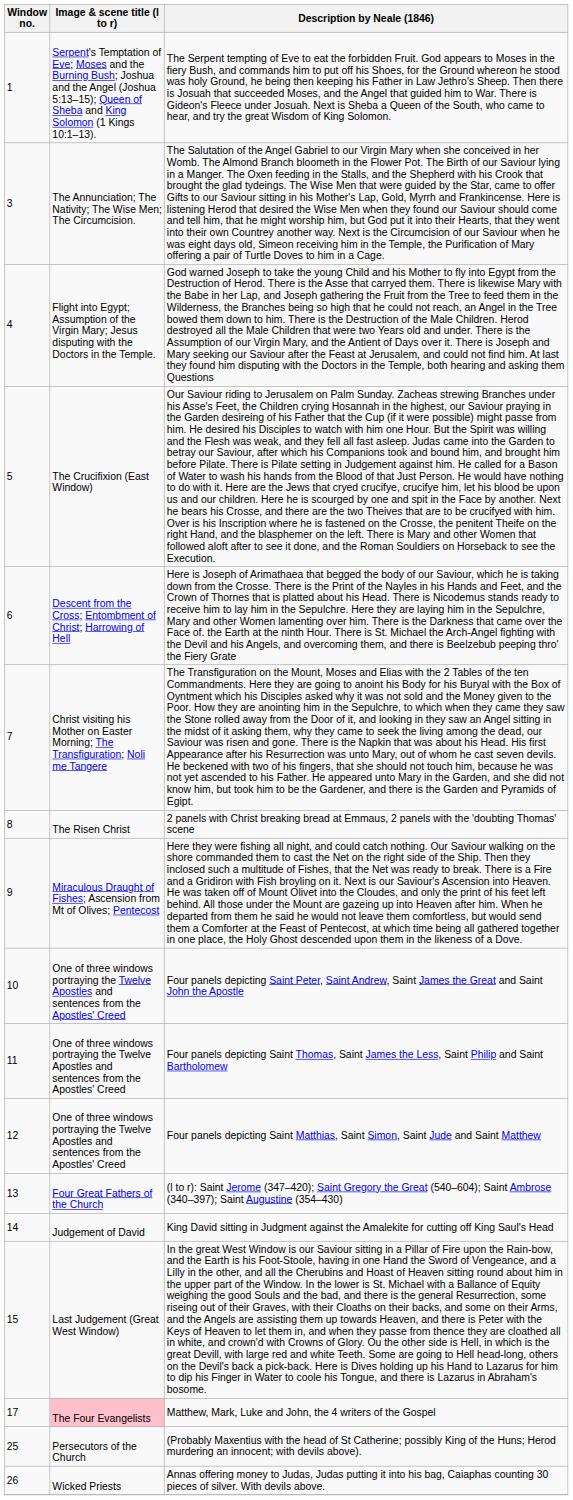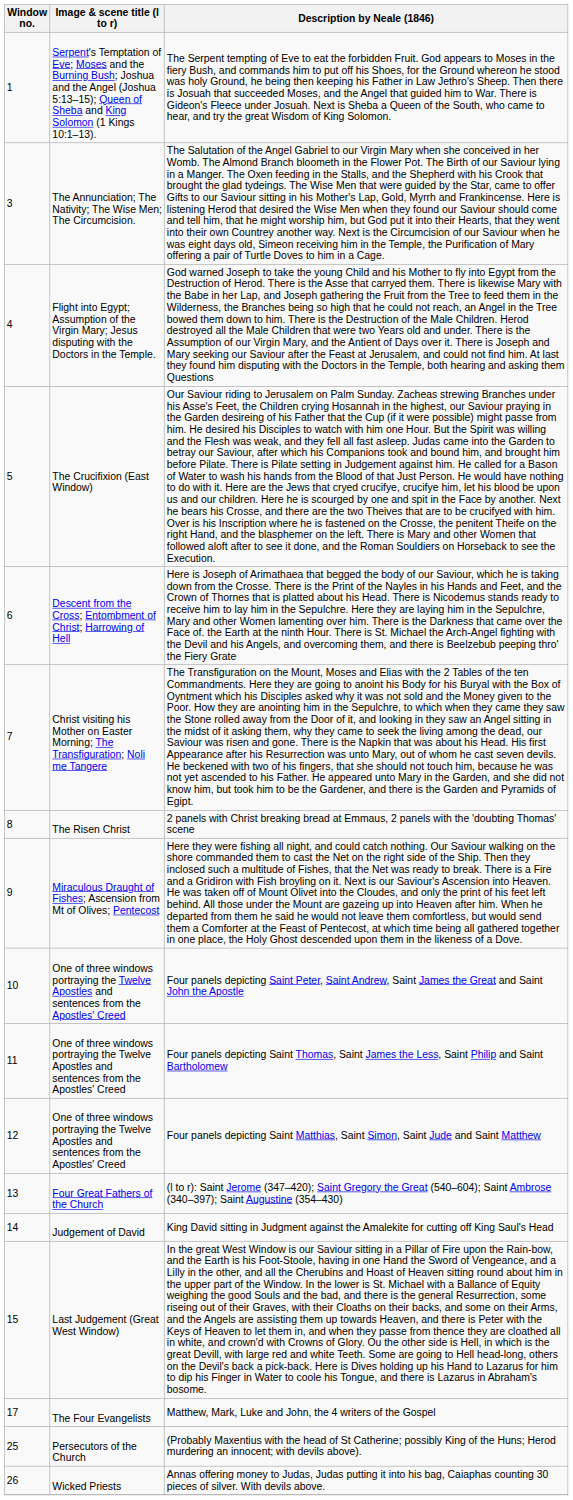Matthew, Mark, Luke and John, the 4 writers of the Gospel | Image & scene title (l to r): pink background -> no background
